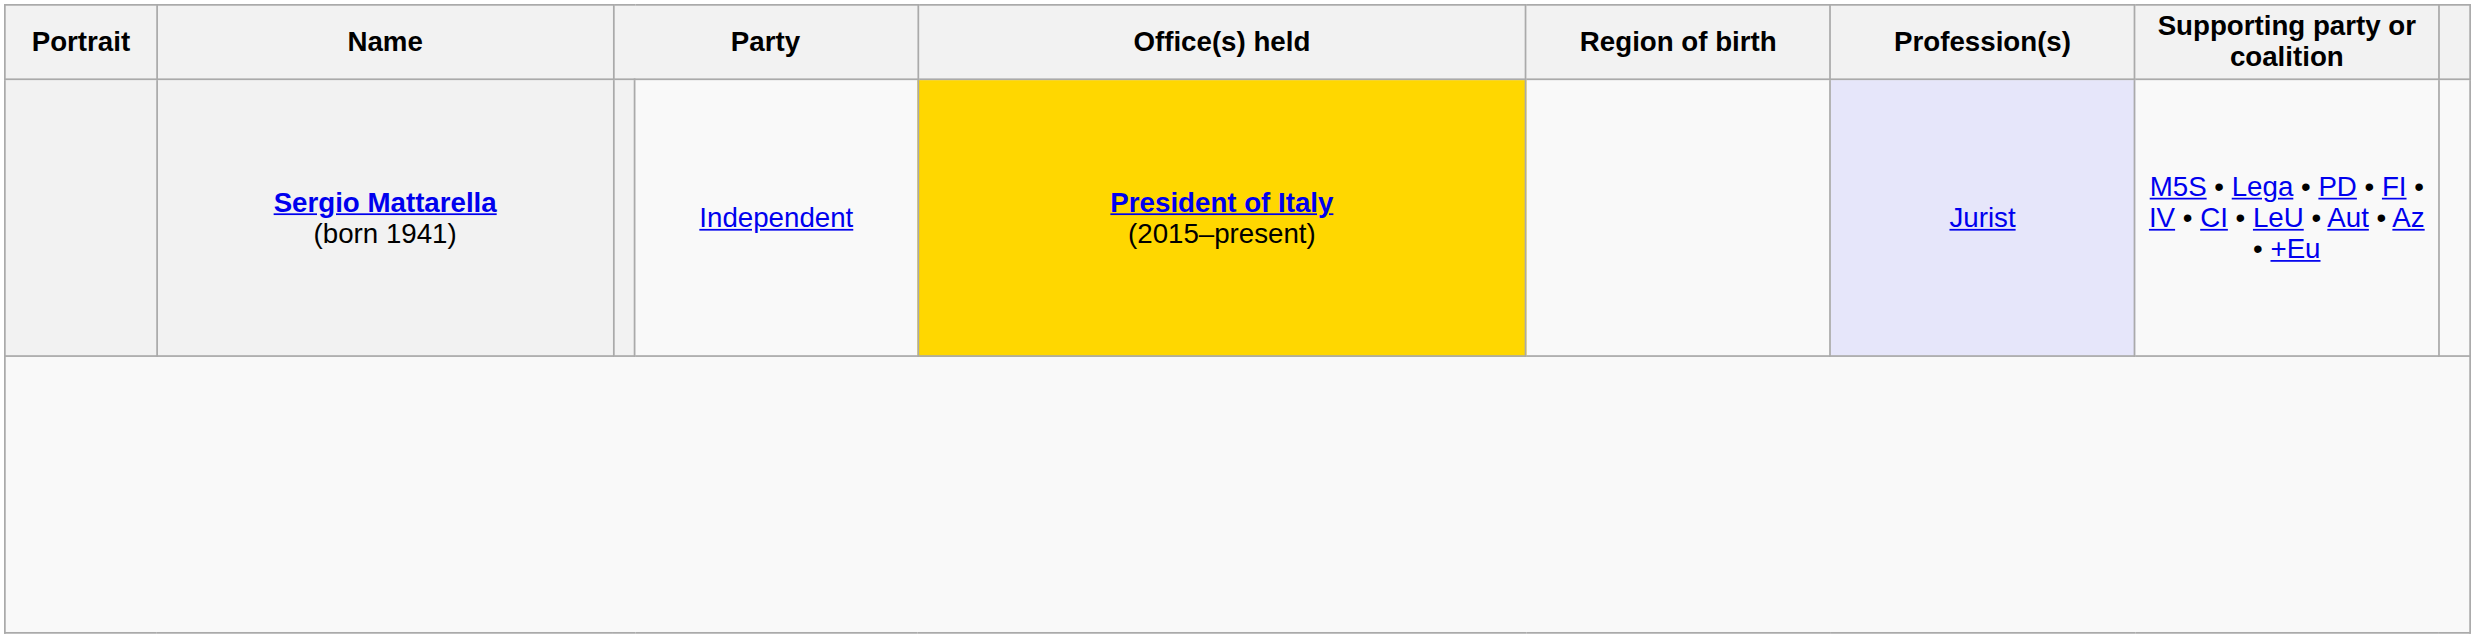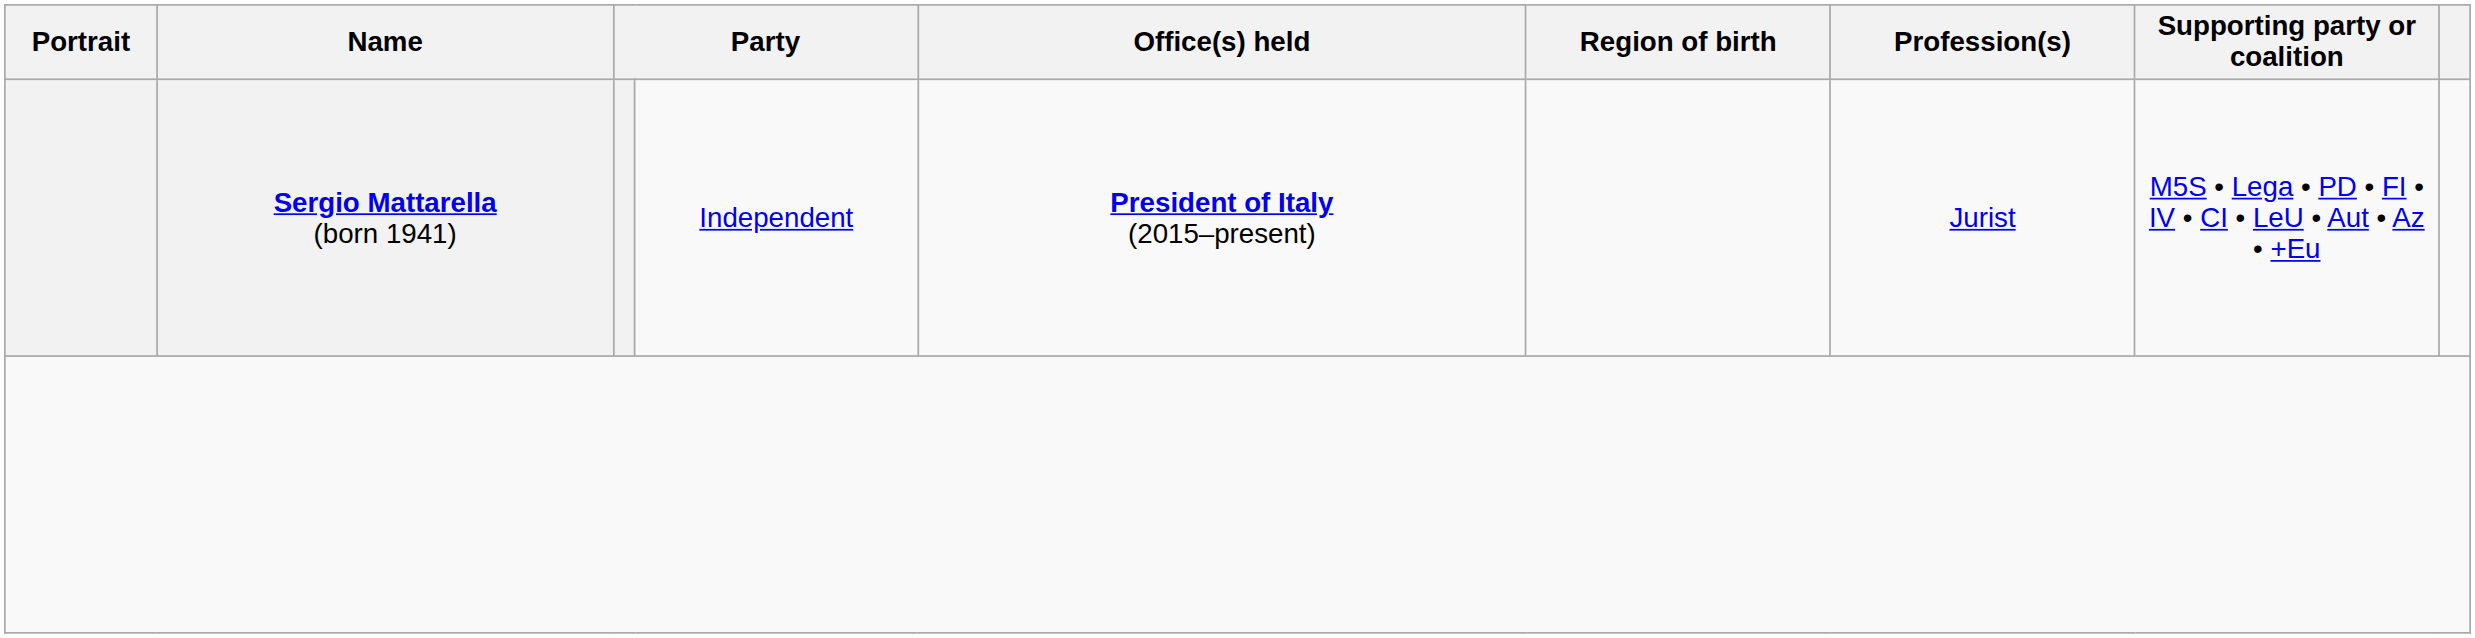Sergio Mattarella (born 1941) | Office(s) held: gold background -> no background
Sergio Mattarella (born 1941) | Profession(s): lavender background -> no background
